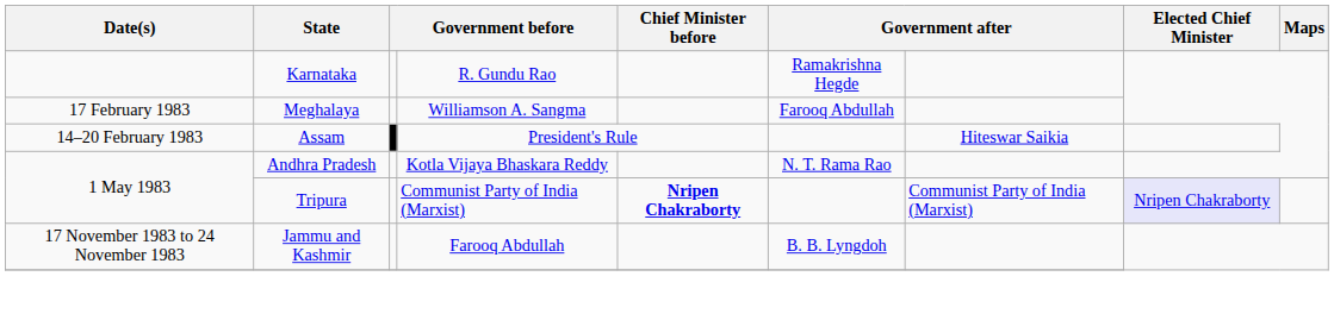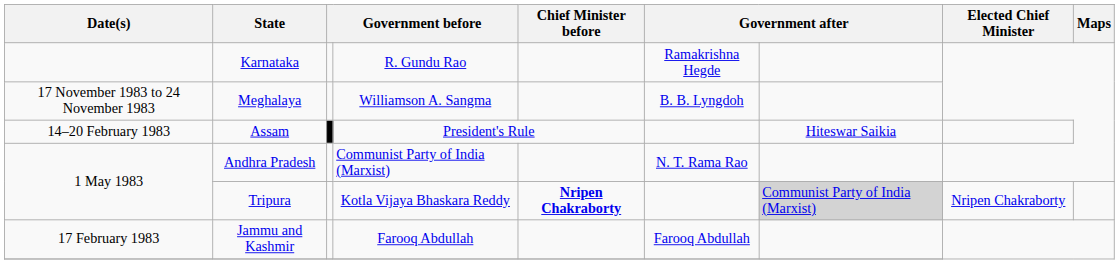Meghalaya | Date(s): 17 February 1983 -> 17 November 1983 to 24 November 1983
Meghalaya | column 6: Farooq Abdullah -> B. B. Lyngdoh
Andhra Pradesh | column 4: Kotla Vijaya Bhaskara Reddy -> Communist Party of India (Marxist)
Tripura | column 4: Communist Party of India (Marxist) -> Kotla Vijaya Bhaskara Reddy
Tripura | column 7: no background -> lightgrey background
Tripura | Elected Chief Minister: lavender background -> no background
Jammu and Kashmir | Date(s): 17 November 1983 to 24 November 1983 -> 17 February 1983
Jammu and Kashmir | column 6: B. B. Lyngdoh -> Farooq Abdullah
